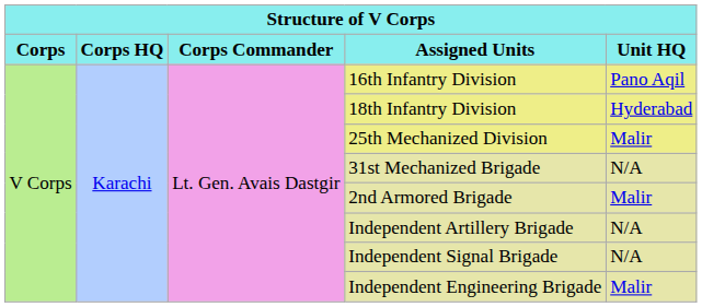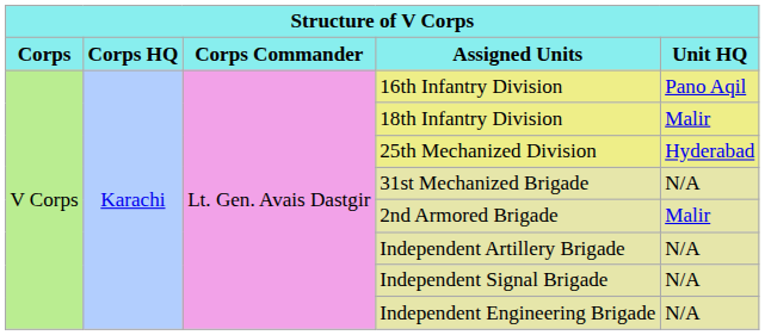18th Infantry Division | Unit HQ: Hyderabad -> Malir
25th Mechanized Division | Unit HQ: Malir -> Hyderabad
Independent Engineering Brigade | Unit HQ: Malir -> N/A
